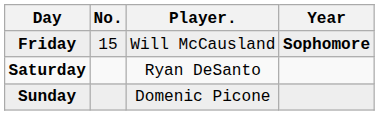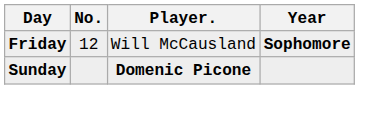Friday | No.: 15 -> 12
- row: Saturday | Ryan DeSanto
Sunday | Player.: normal -> bold
